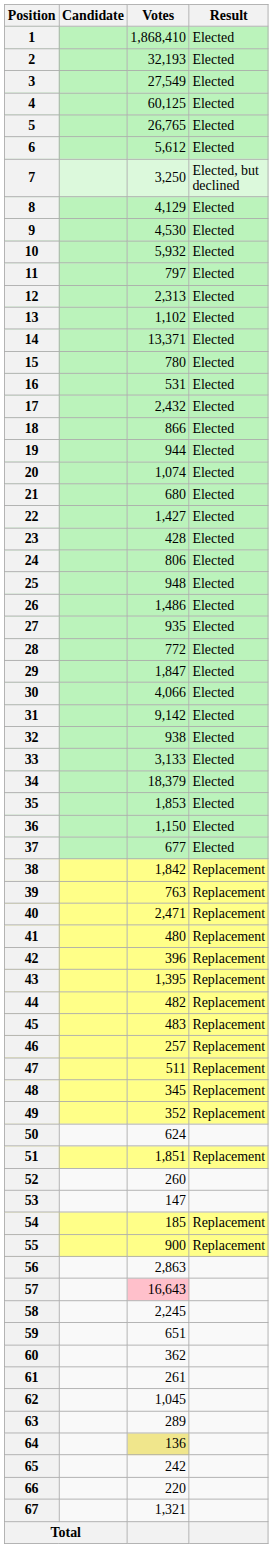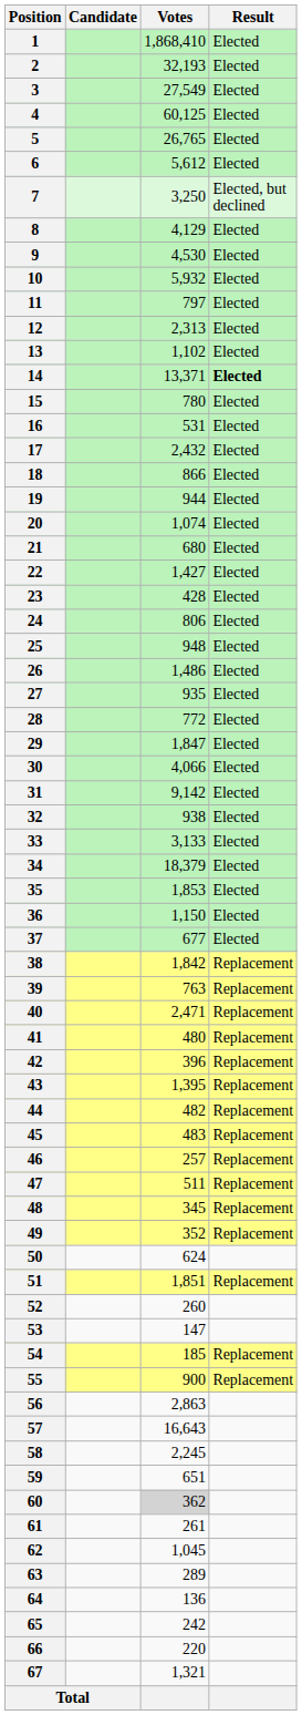14 | Result: normal -> bold
57 | Votes: pink background -> no background
60 | Votes: no background -> lightgrey background
64 | Votes: khaki background -> no background
